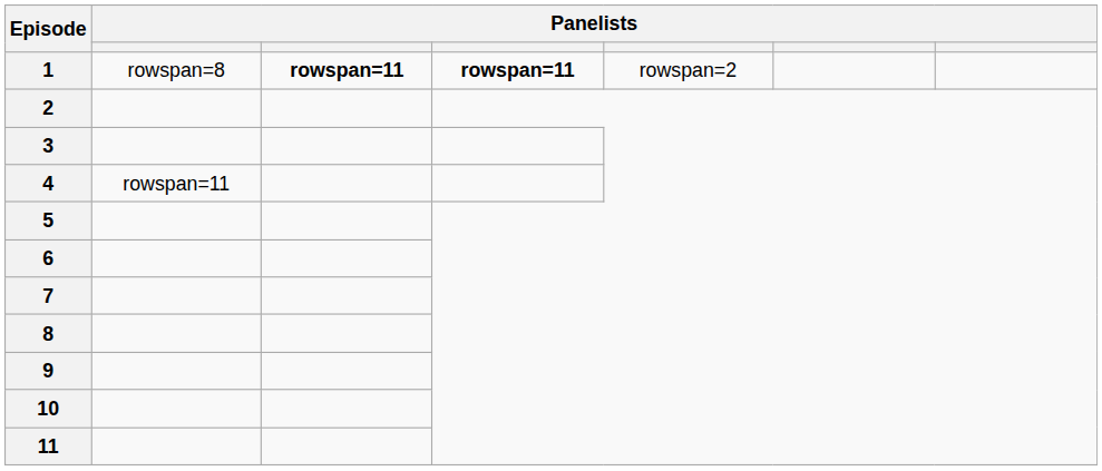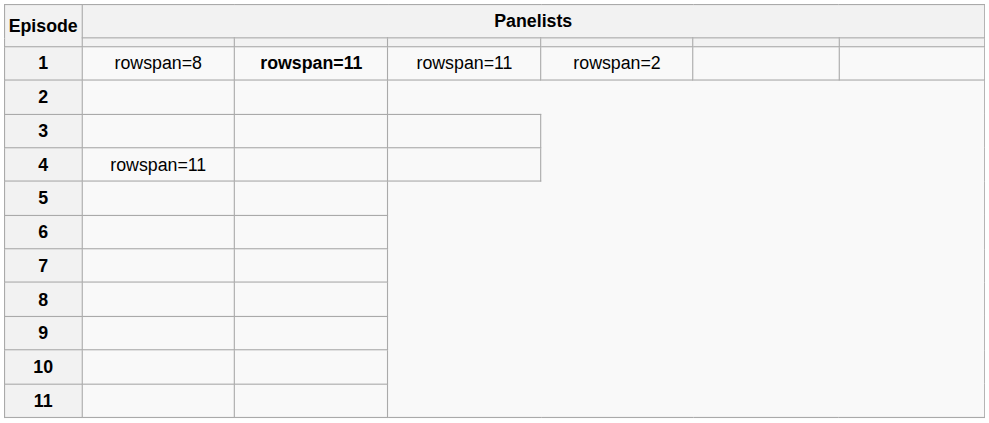1 | column 4: bold -> normal
